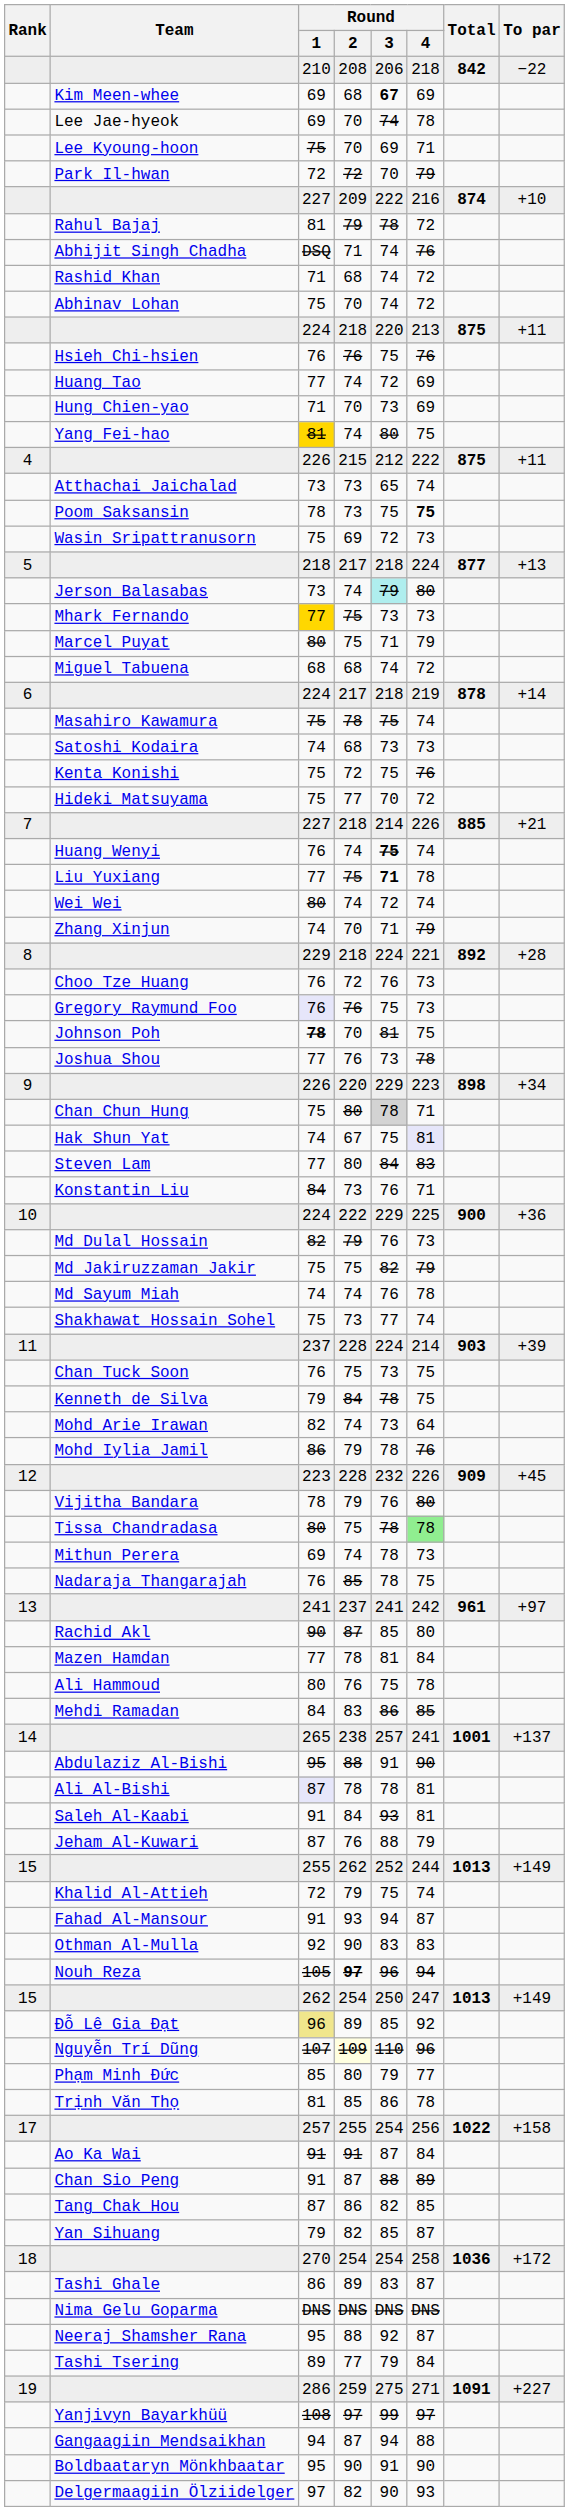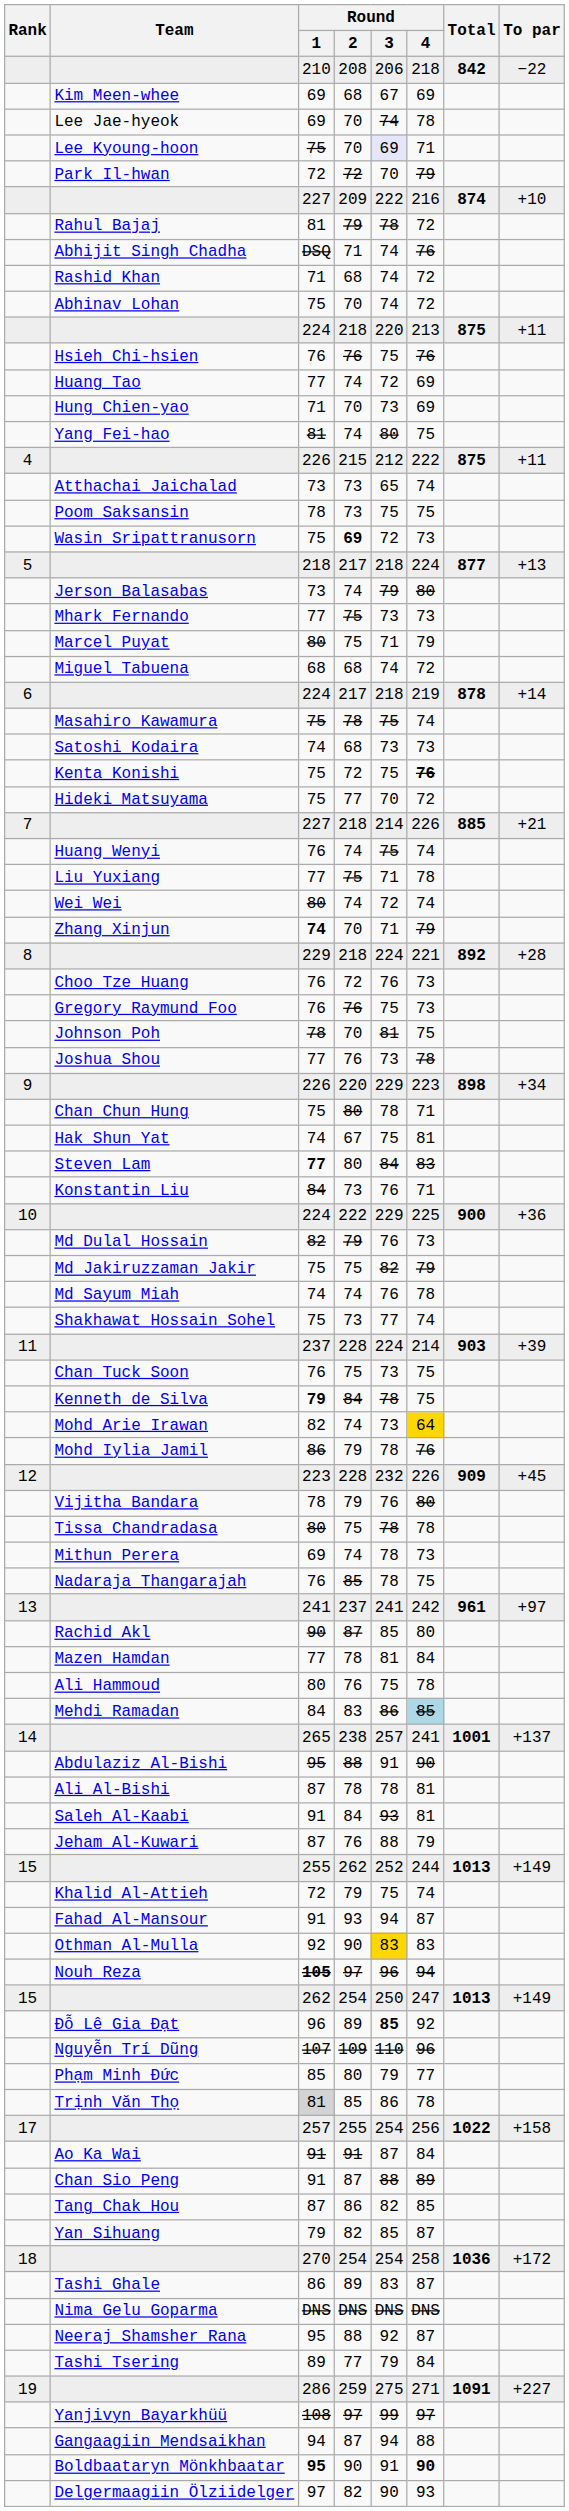Kim Meen-whee | Round / 3: bold -> normal
Lee Kyoung-hoon | Round / 3: no background -> lavender background
Yang Fei-hao | Round / 1: gold background -> no background
Poom Saksansin | Round / 4: bold -> normal
Wasin Sripattranusorn | Round / 2: normal -> bold
Jerson Balasabas | Round / 3: paleturquoise background -> no background
Mhark Fernando | Round / 1: gold background -> no background
Kenta Konishi | Round / 4: normal -> bold
Huang Wenyi | Round / 3: bold -> normal
Liu Yuxiang | Round / 3: bold -> normal
Zhang Xinjun | Round / 1: normal -> bold
Gregory Raymund Foo | Round / 1: lavender background -> no background
Johnson Poh | Round / 1: bold -> normal
Chan Chun Hung | Round / 3: lightgrey background -> no background
Hak Shun Yat | Round / 4: lavender background -> no background
Steven Lam | Round / 1: normal -> bold
Kenneth de Silva | Round / 1: normal -> bold
Mohd Arie Irawan | Round / 4: no background -> gold background
Tissa Chandradasa | Round / 4: lightgreen background -> no background
Mehdi Ramadan | Round / 4: no background -> lightblue background
Ali Al-Bishi | Round / 1: lavender background -> no background
Othman Al-Mulla | Round / 3: no background -> gold background
Nouh Reza | Round / 1: normal -> bold
Nouh Reza | Round / 2: bold -> normal
Đỗ Lê Gia Đạt | Round / 1: khaki background -> no background
Đỗ Lê Gia Đạt | Round / 3: normal -> bold
Nguyễn Trí Dũng | Round / 2: lightyellow background -> no background
Trịnh Văn Thọ | Round / 1: no background -> lightgrey background
Boldbaataryn Mönkhbaatar | Round / 1: normal -> bold
Boldbaataryn Mönkhbaatar | Round / 4: normal -> bold
